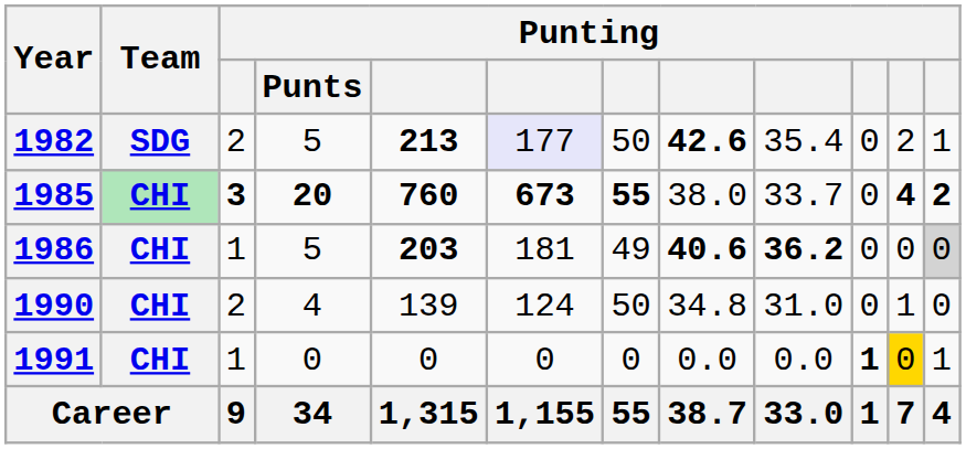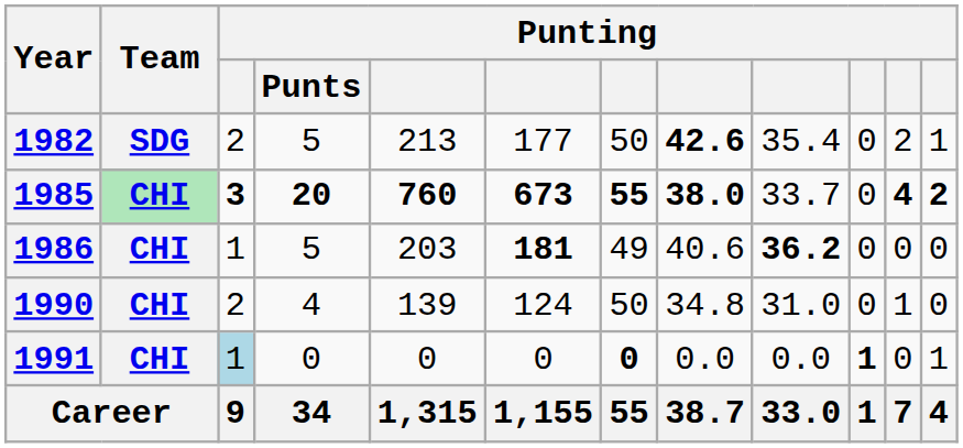1982 | column 5: bold -> normal
1982 | column 6: lavender background -> no background
1985 | column 8: normal -> bold
1986 | column 5: bold -> normal
1986 | column 6: normal -> bold
1986 | column 8: bold -> normal
1986 | column 12: lightgrey background -> no background
1991 | column 3: no background -> lightblue background
1991 | column 7: normal -> bold
1991 | column 11: gold background -> no background
